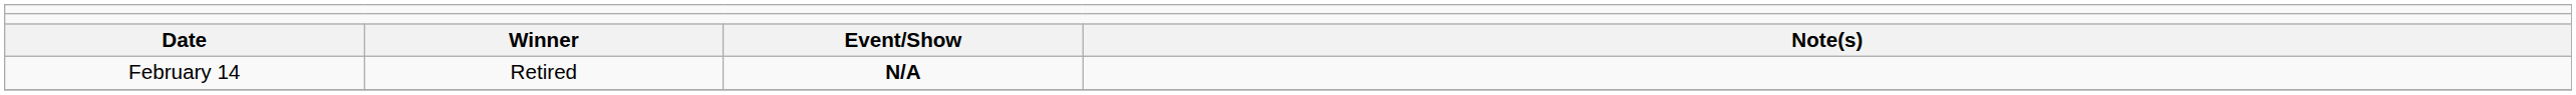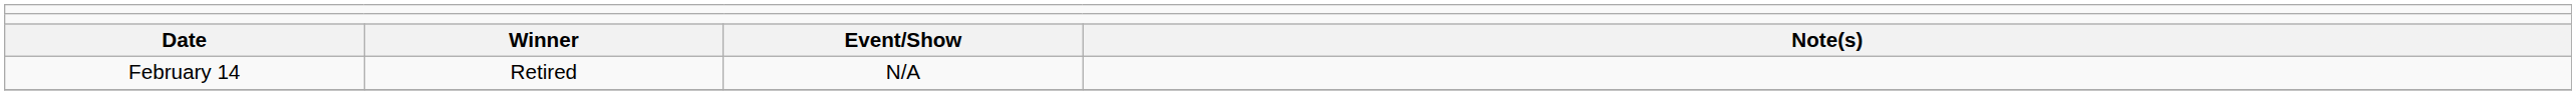February 14 | column 3: bold -> normal
